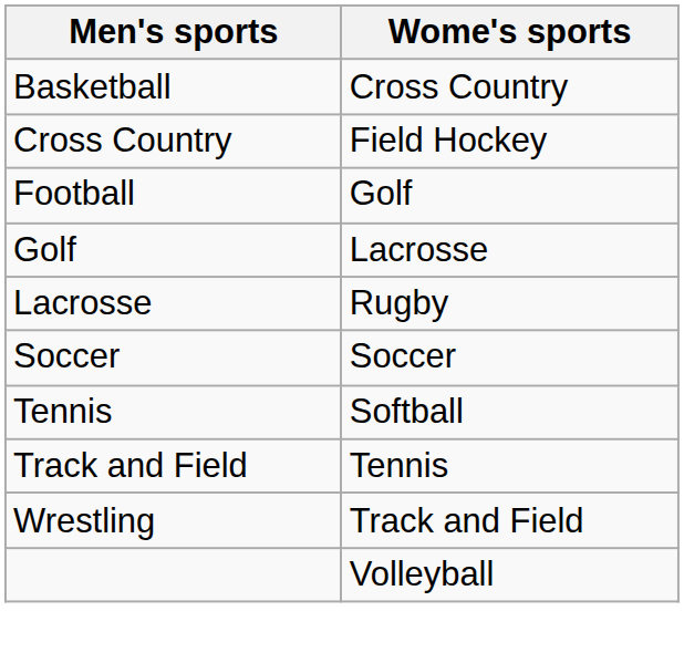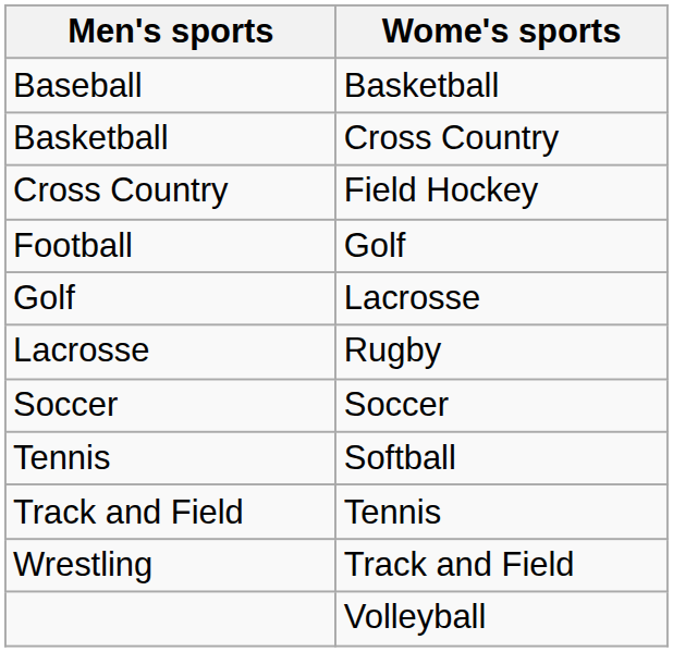+ row: Baseball | Basketball
